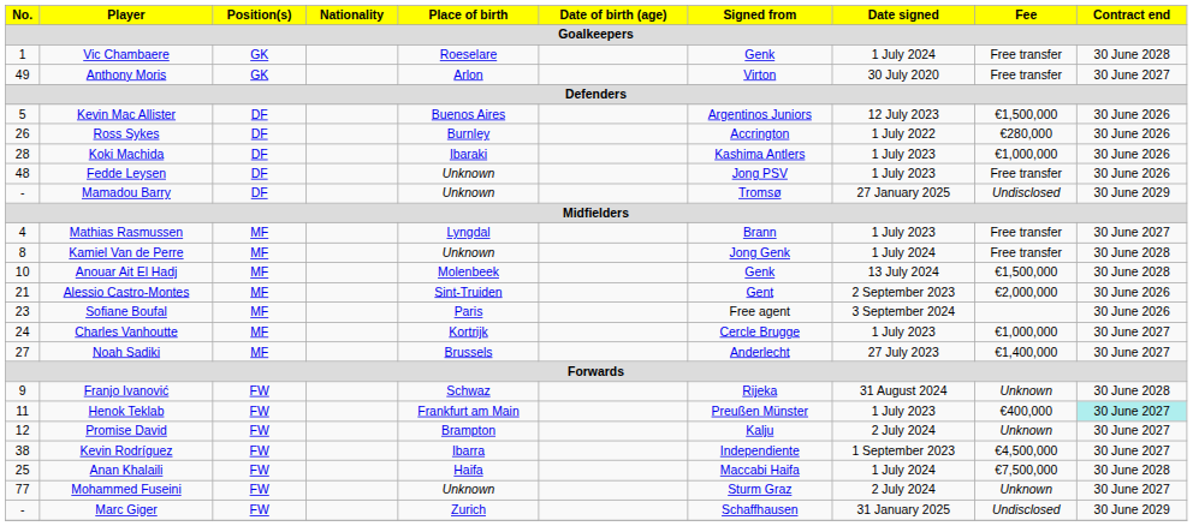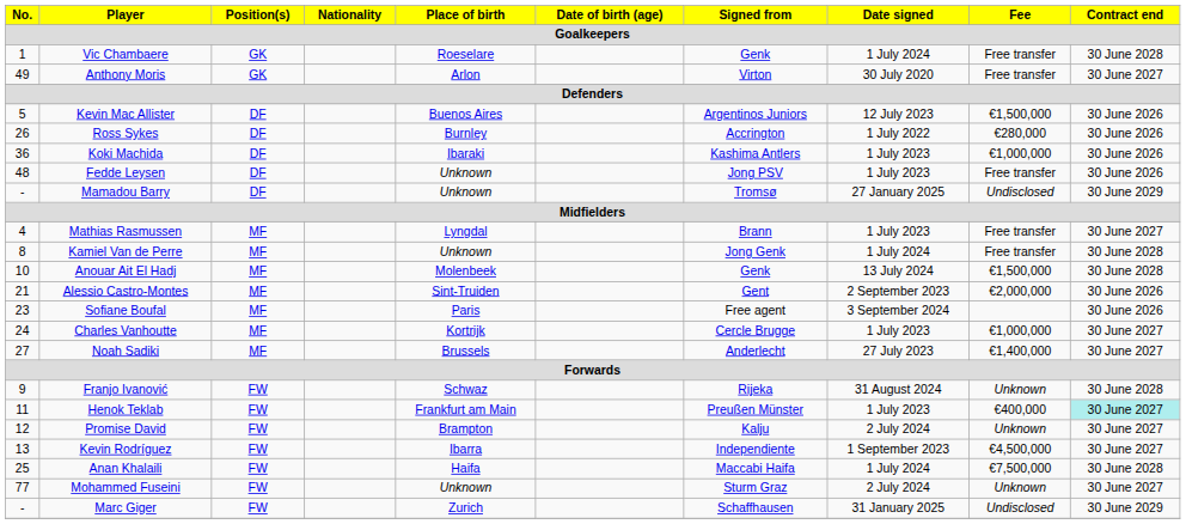Koki Machida | No.: 28 -> 36
Kevin Rodríguez | No.: 38 -> 13
